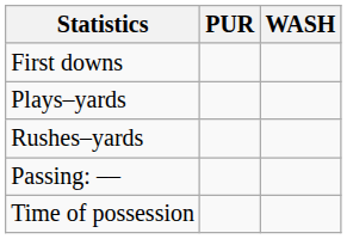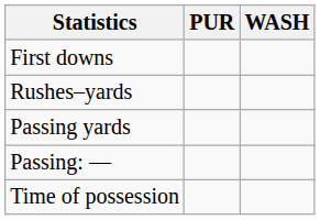- row: Plays–yards
+ row: Passing yards
